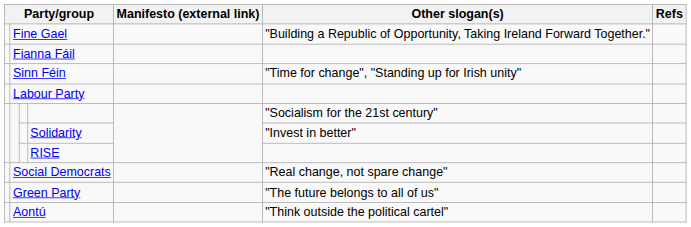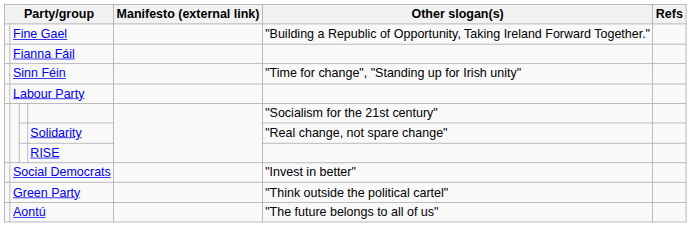Solidarity | Other slogan(s): "Invest in better" -> "Real change, not spare change"
Social Democrats | Other slogan(s): "Real change, not spare change" -> "Invest in better"
Green Party | Other slogan(s): "The future belongs to all of us" -> "Think outside the political cartel"
Aontú | Other slogan(s): "Think outside the political cartel" -> "The future belongs to all of us"
